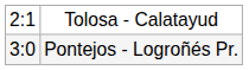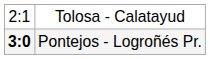Pontejos - Logroñés Pr. | column 1: normal -> bold
